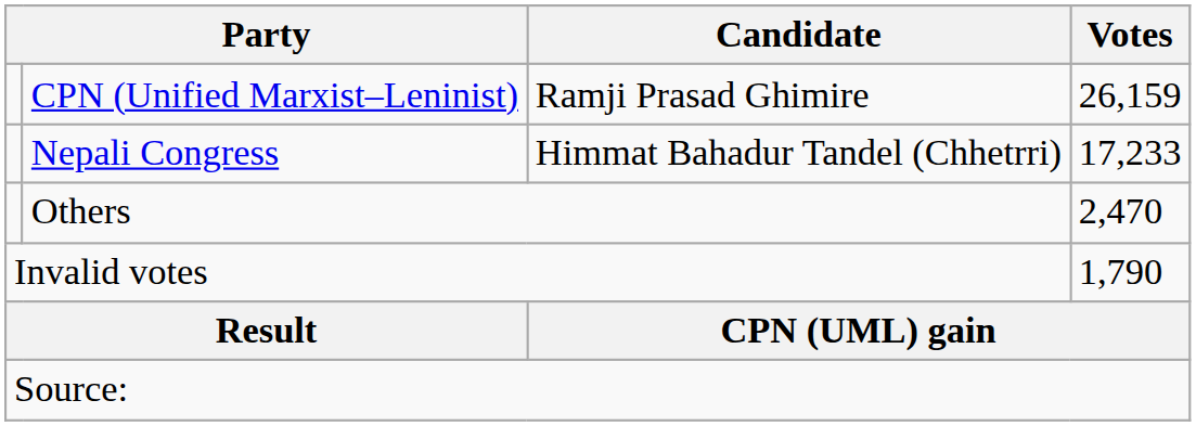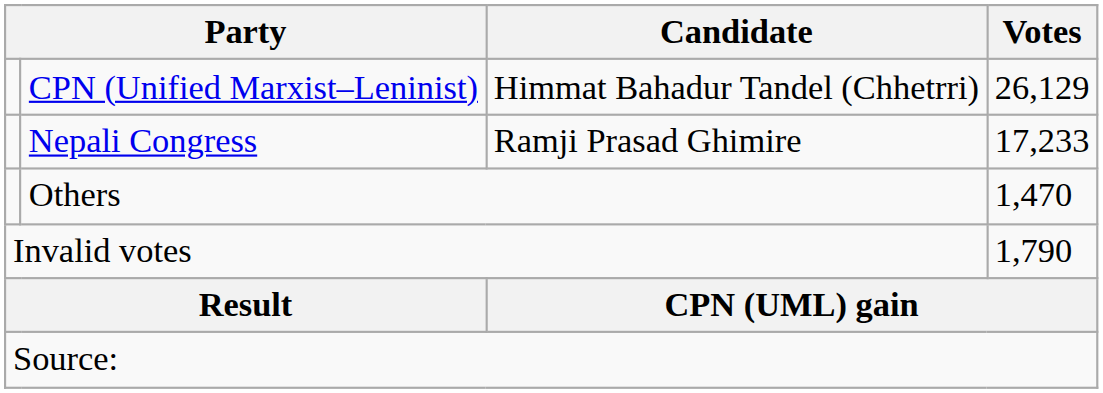CPN (Unified Marxist–Leninist) | Candidate: Ramji Prasad Ghimire -> Himmat Bahadur Tandel (Chhetrri)
CPN (Unified Marxist–Leninist) | Votes: 26,159 -> 26,129
Nepali Congress | Candidate: Himmat Bahadur Tandel (Chhetrri) -> Ramji Prasad Ghimire
Others | Votes: 2,470 -> 1,470
